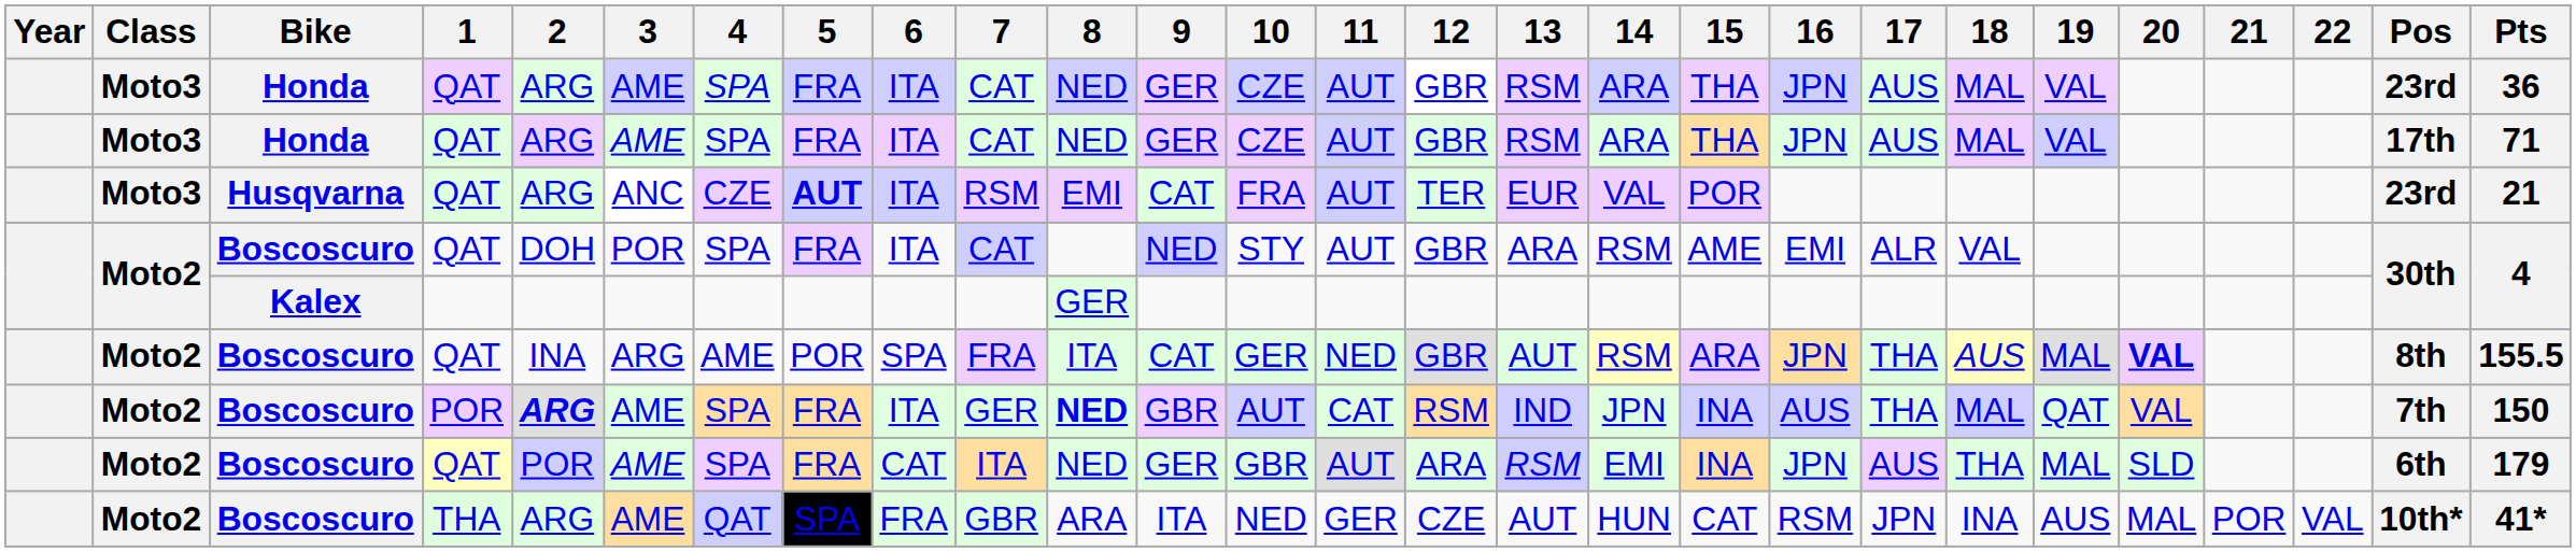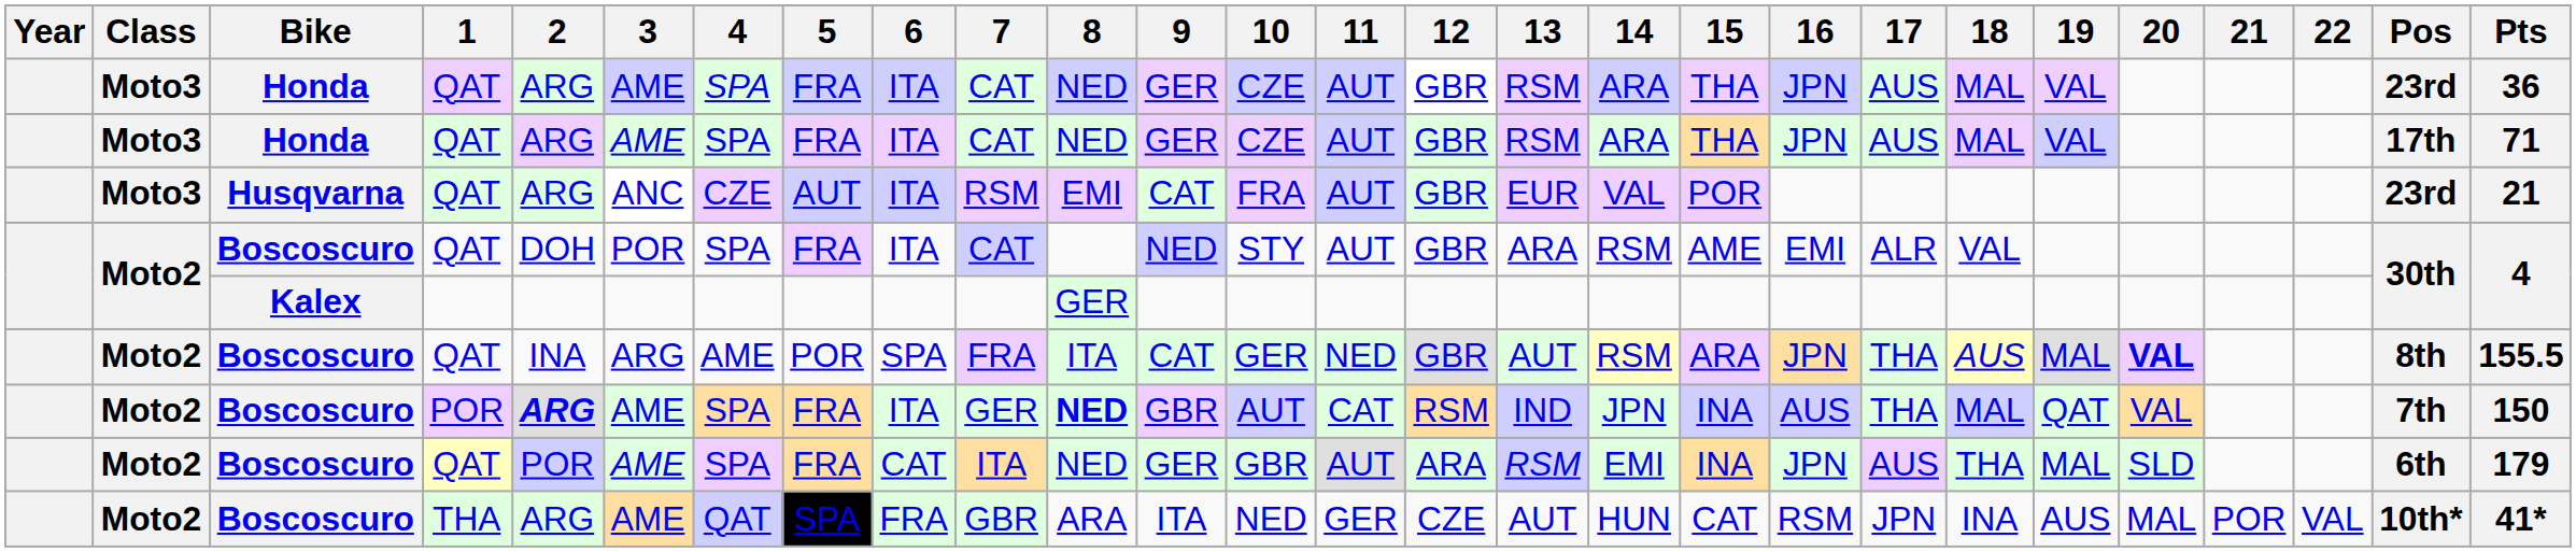Husqvarna | 5: bold -> normal
Husqvarna | 12: TER -> GBR
